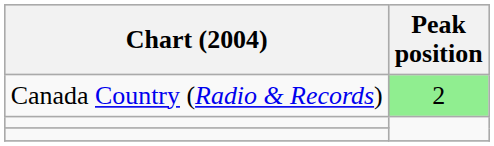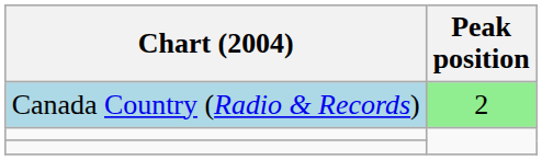row 2 | Chart (2004): no background -> lightblue background
